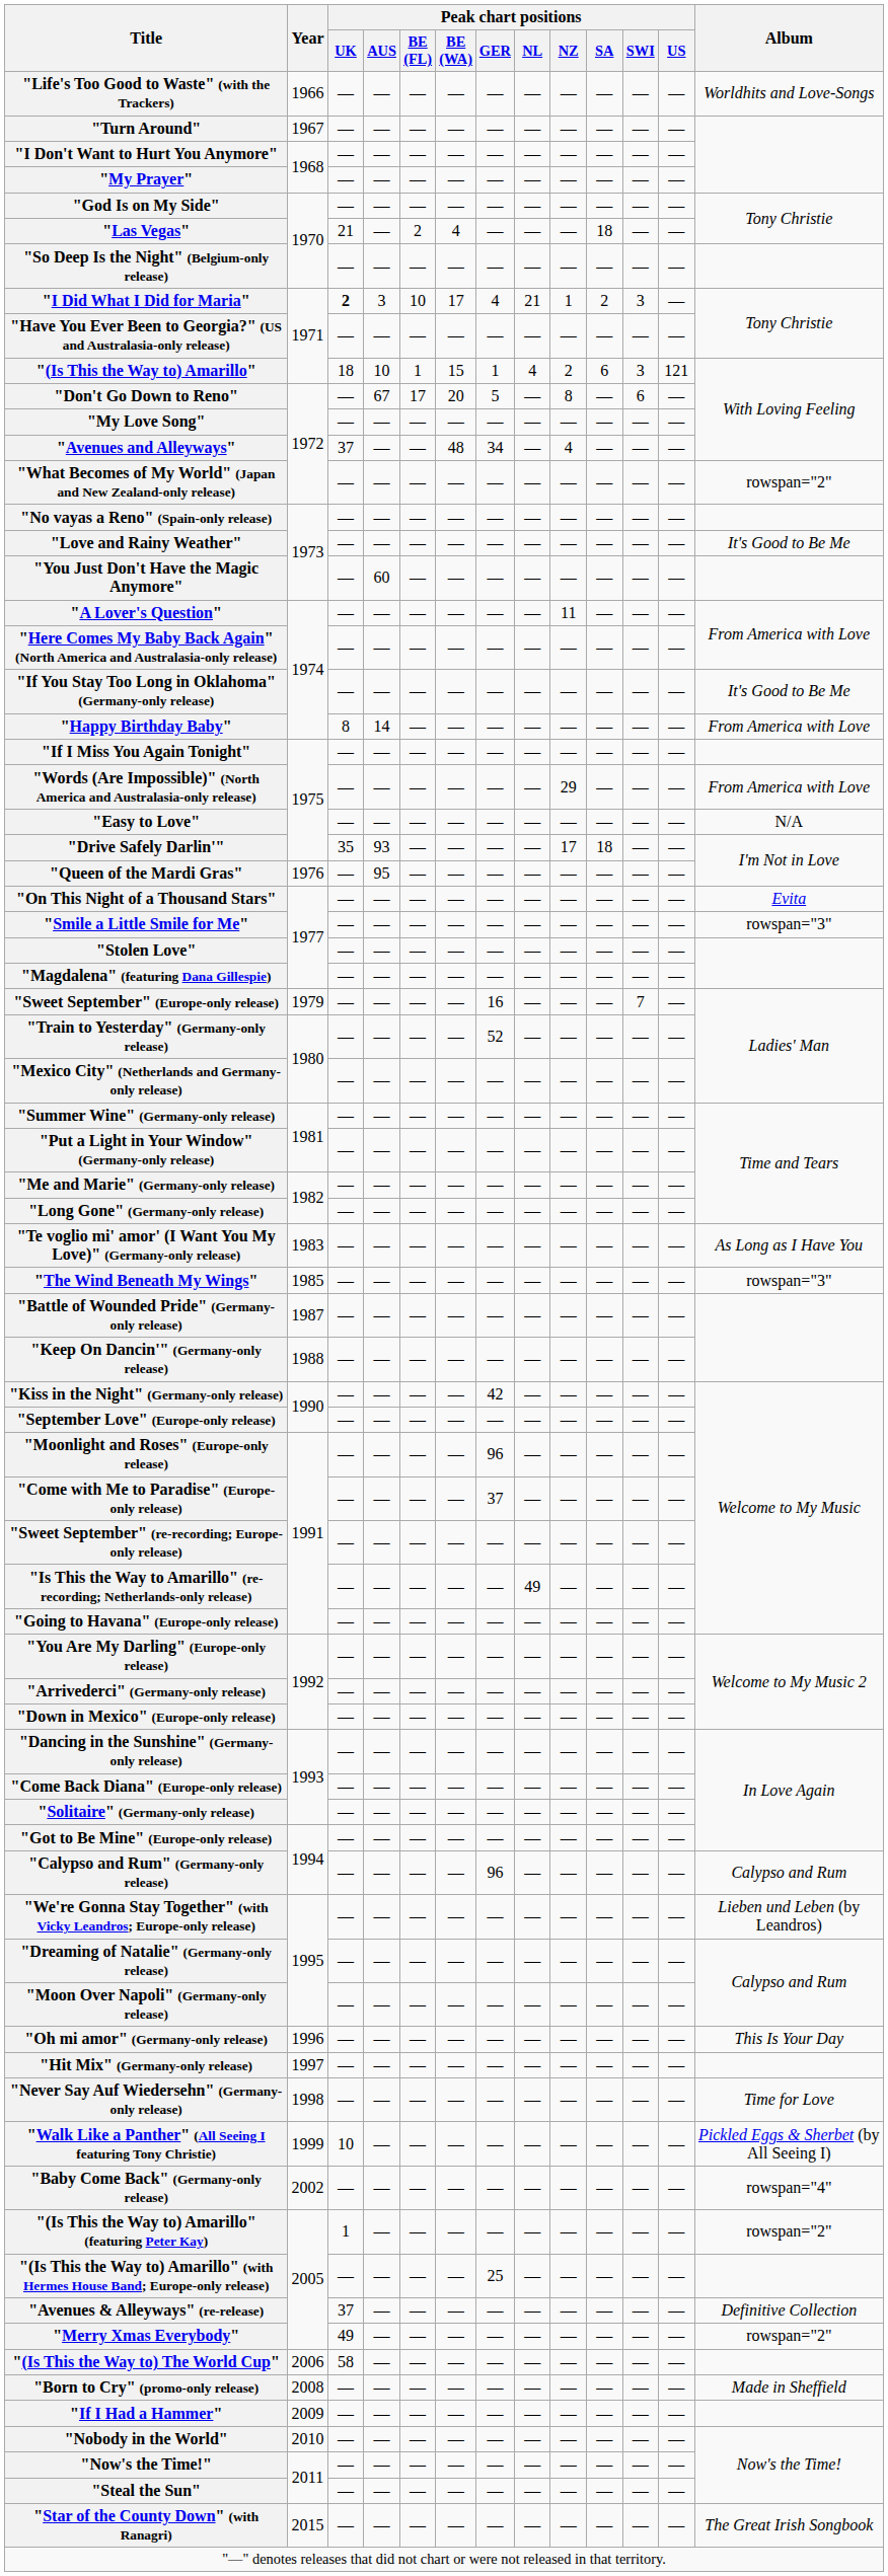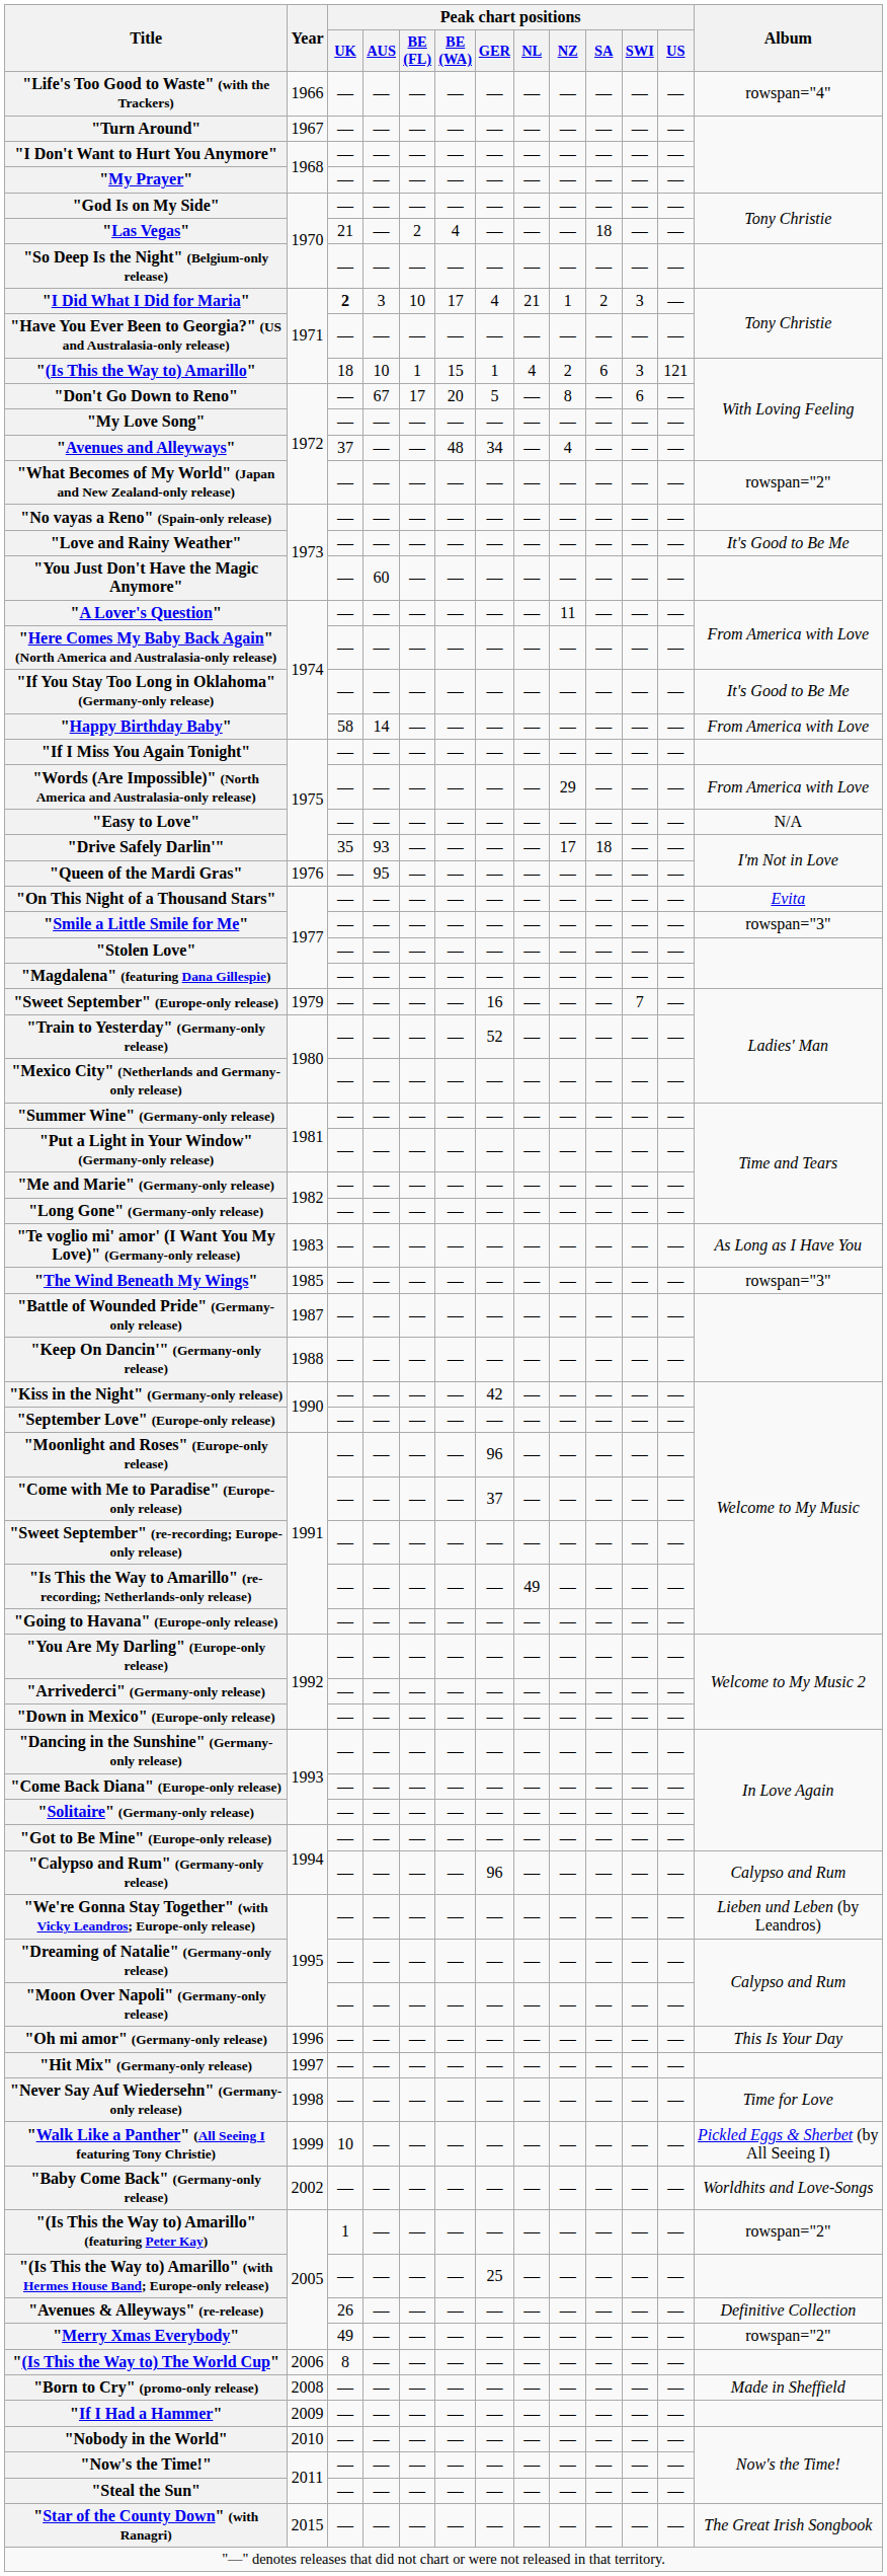"Life's Too Good to Waste" (with the Trackers) | Album: Worldhits and Love-Songs -> rowspan="4"
"Happy Birthday Baby" | Peak chart positions / UK: 8 -> 58
"Baby Come Back" (Germany-only release) | Album: rowspan="4" -> Worldhits and Love-Songs
"Avenues & Alleyways" (re-release) | Peak chart positions / UK: 37 -> 26
"(Is This the Way to) The World Cup" | Peak chart positions / UK: 58 -> 8
